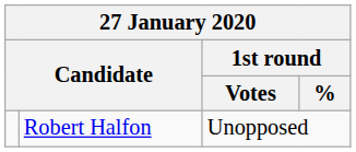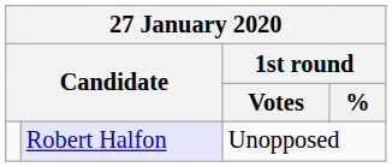Robert Halfon | column 2: no background -> lavender background
